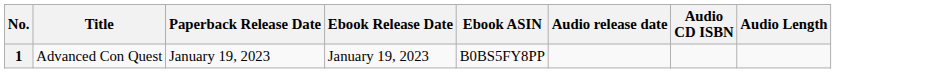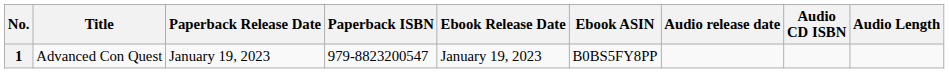+ column: Paperback ISBN | 979-8823200547
